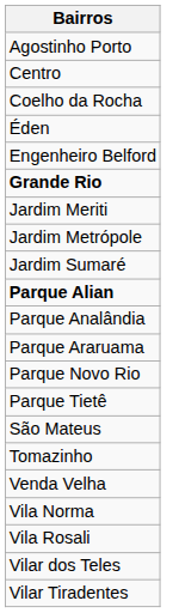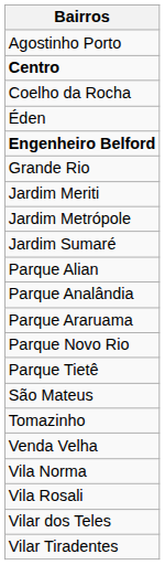row 3 | column 1: normal -> bold
row 6 | column 1: normal -> bold
row 7 | column 1: bold -> normal
row 11 | column 1: bold -> normal
